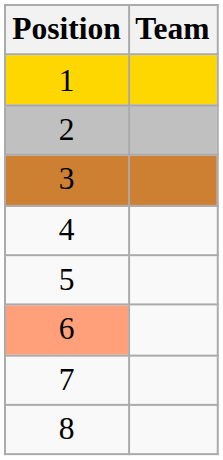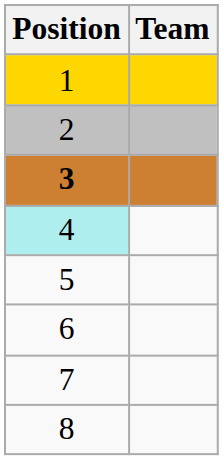3 | Position: normal -> bold
4 | Position: no background -> paleturquoise background
6 | Position: lightsalmon background -> no background
